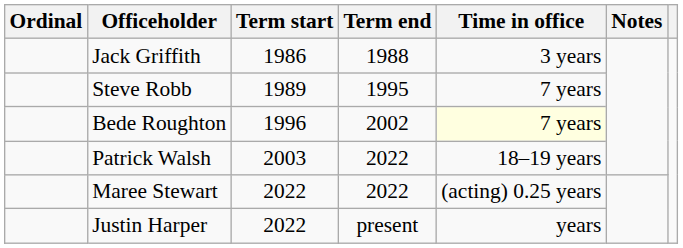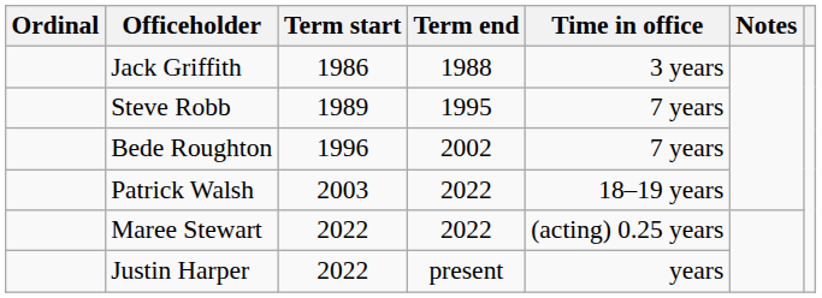Bede Roughton | Time in office: lightyellow background -> no background
